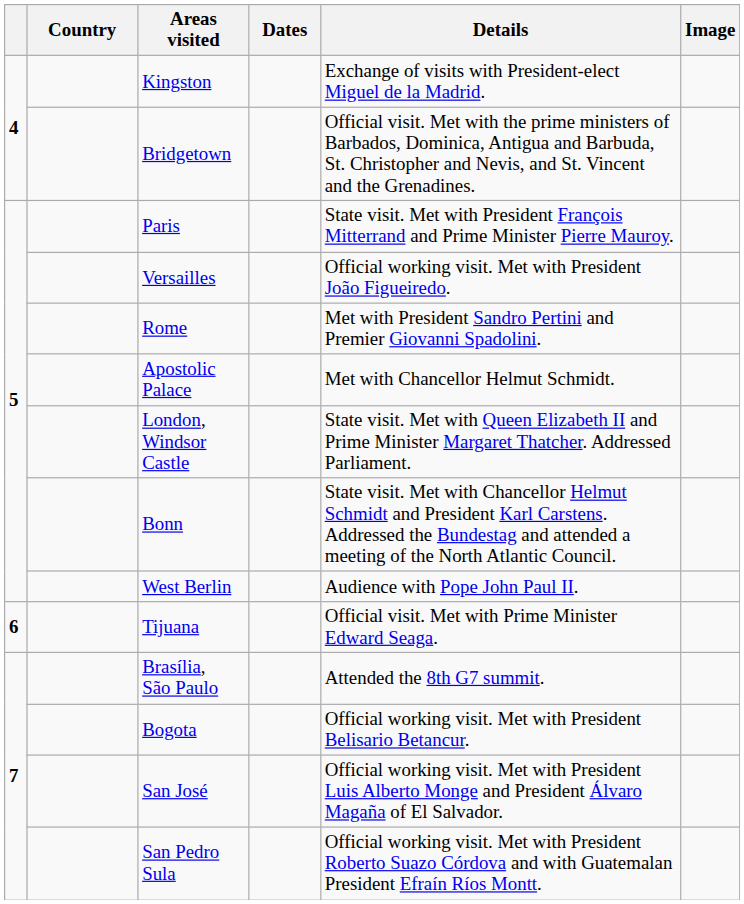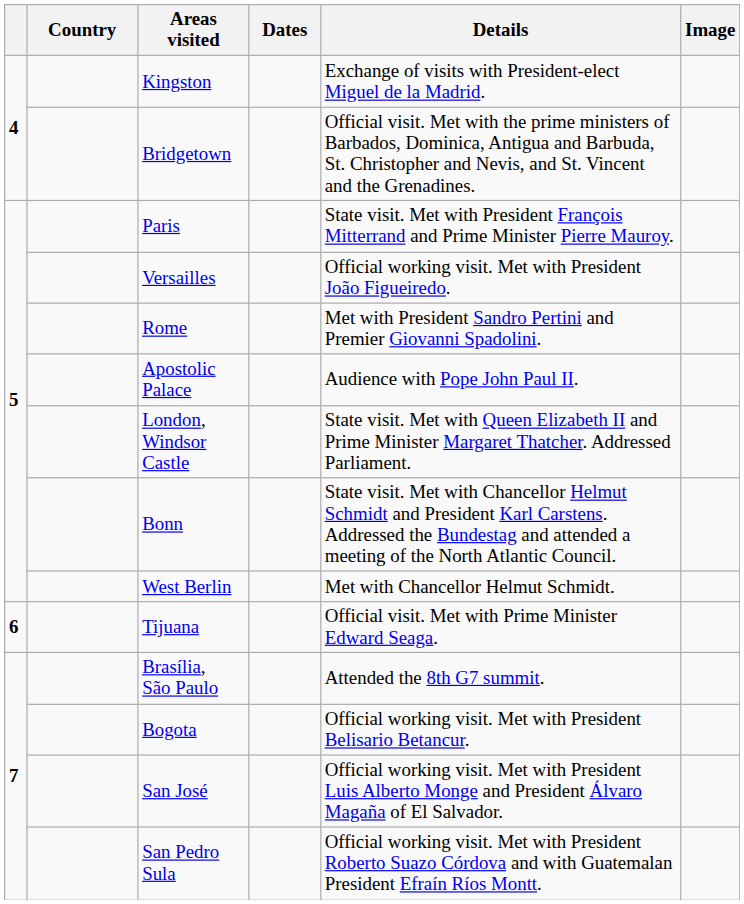Apostolic Palace | Details: Met with Chancellor Helmut Schmidt. -> Audience with Pope John Paul II.
West Berlin | Details: Audience with Pope John Paul II. -> Met with Chancellor Helmut Schmidt.
